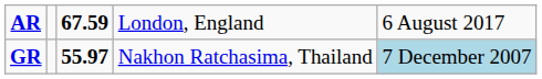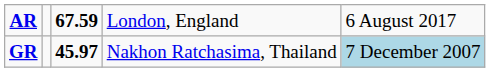GR | column 3: 55.97 -> 45.97
